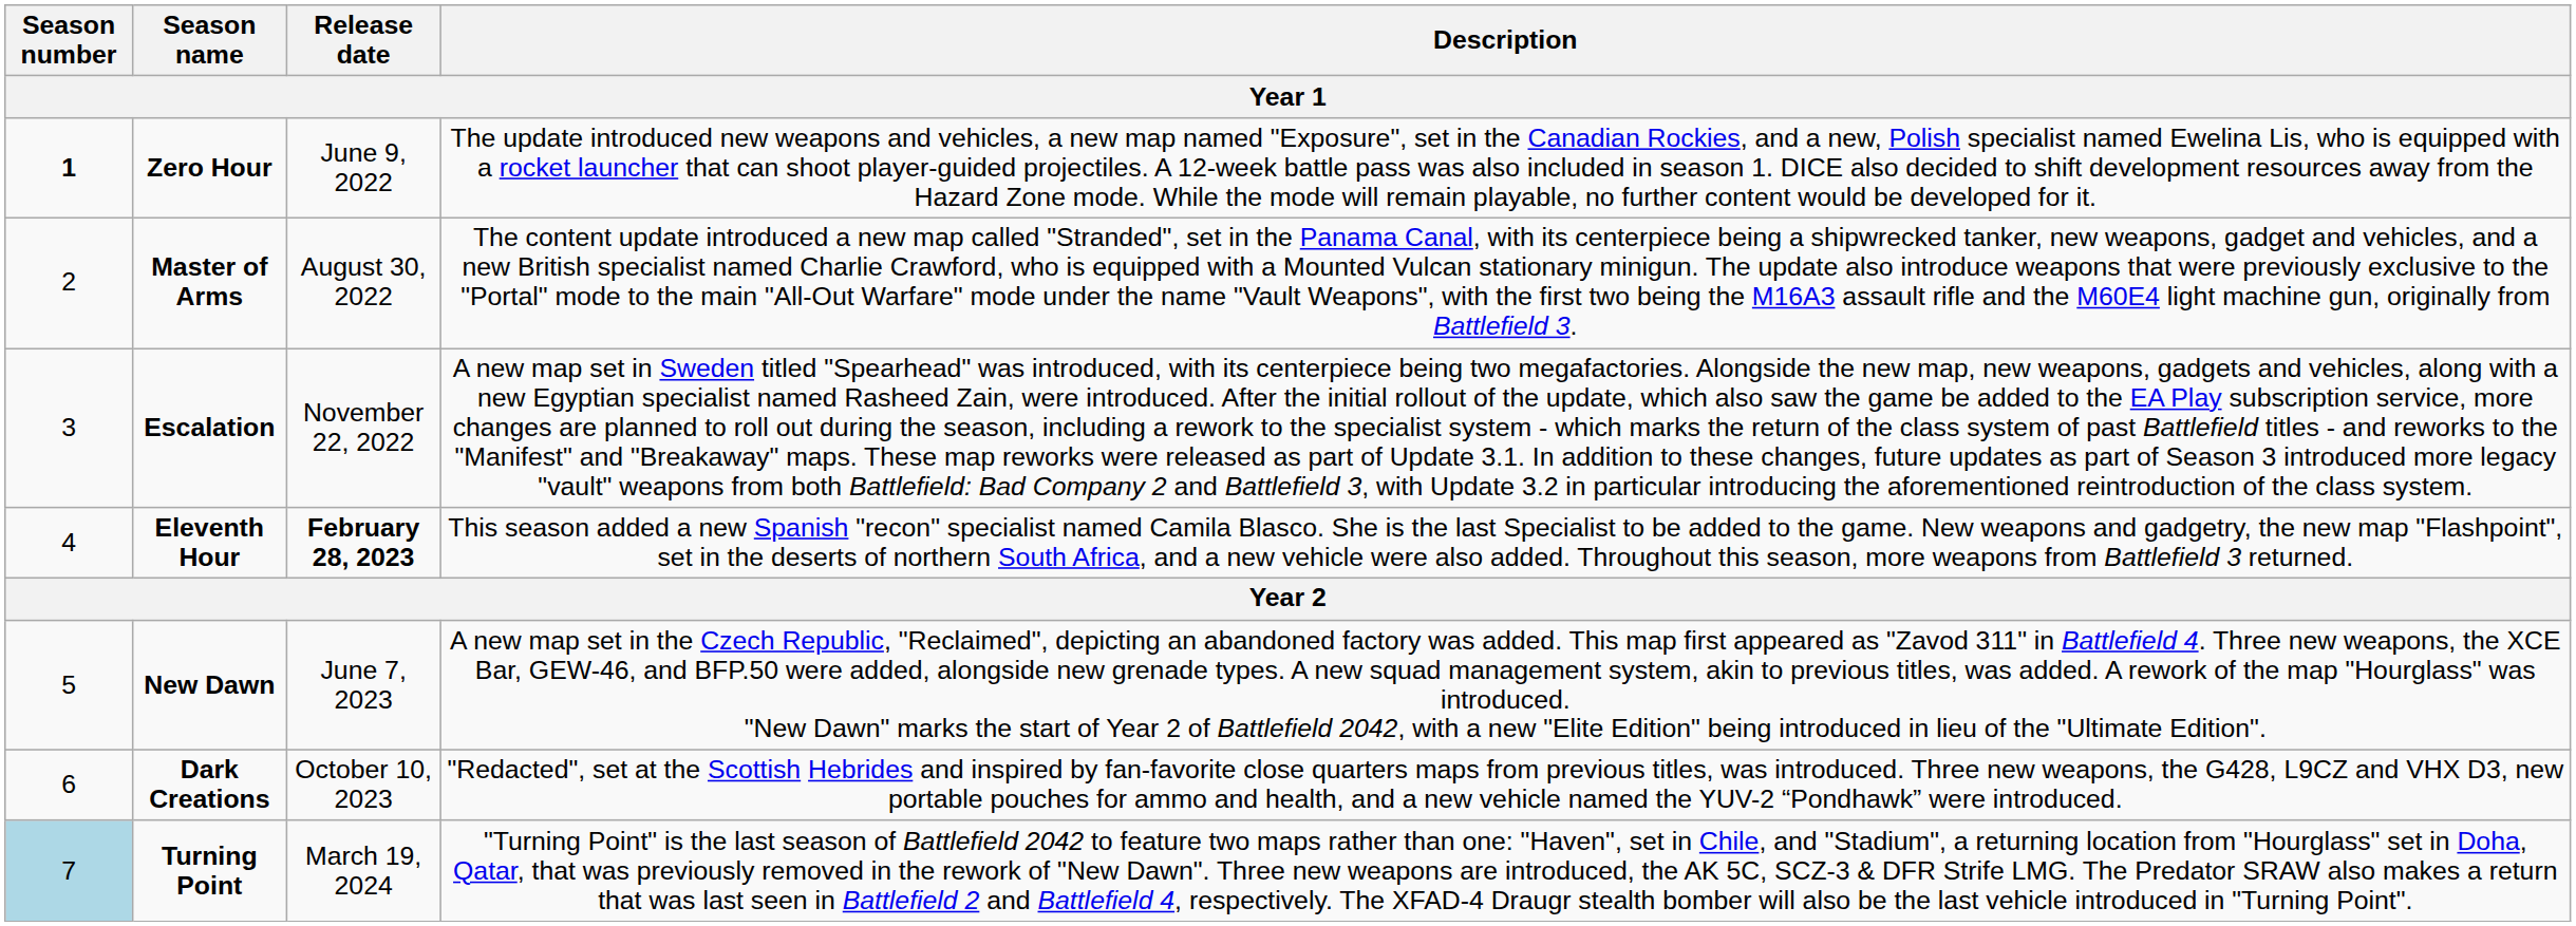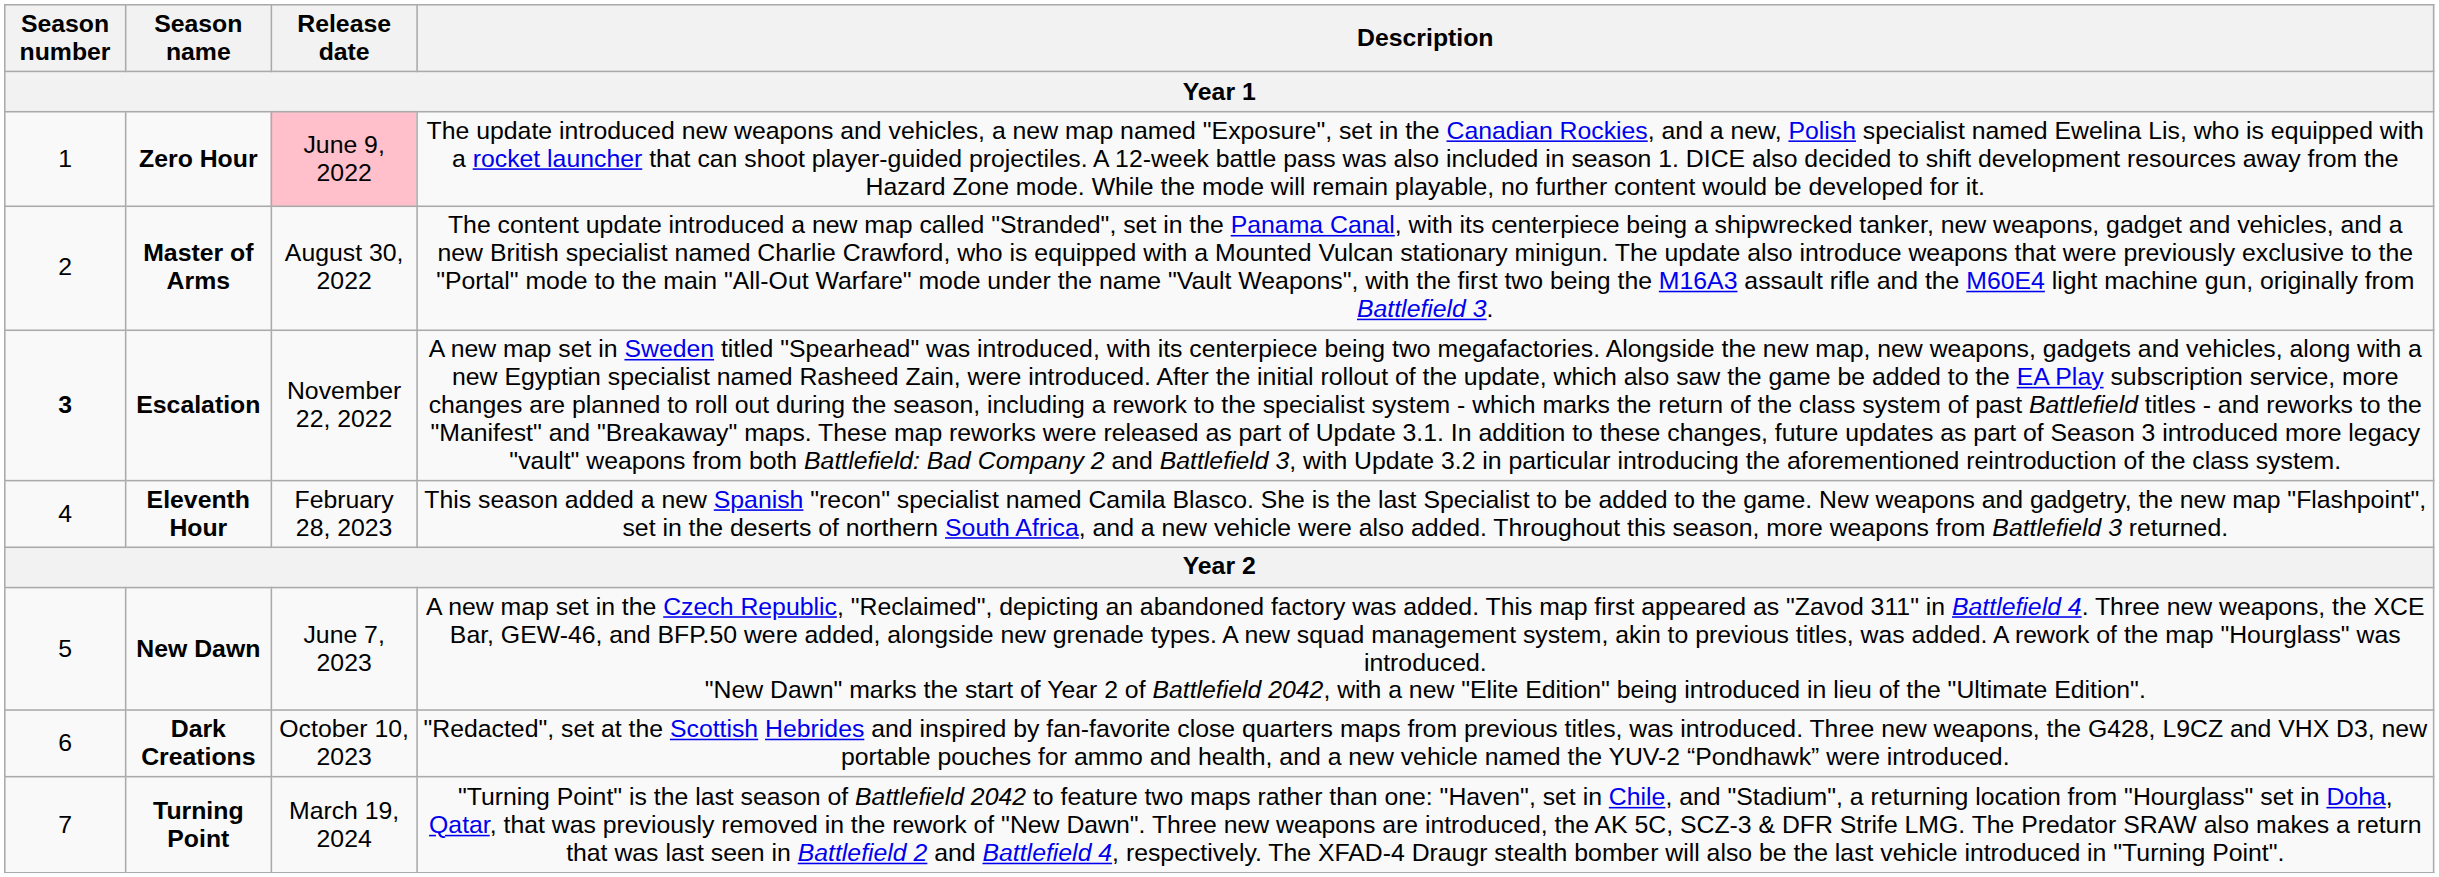Zero Hour | Season number: bold -> normal
Zero Hour | Release date: no background -> pink background
Escalation | Season number: normal -> bold
Eleventh Hour | Release date: bold -> normal
Turning Point | Season number: lightblue background -> no background
